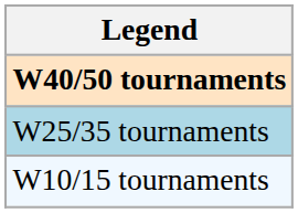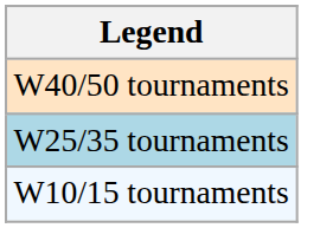row 2 | column 1: bold -> normal
